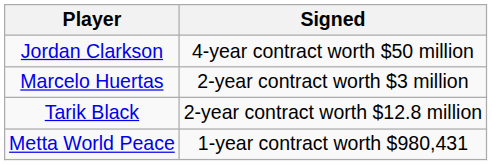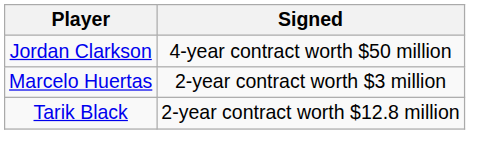- row: Metta World Peace | 1-year contract worth $980,431
